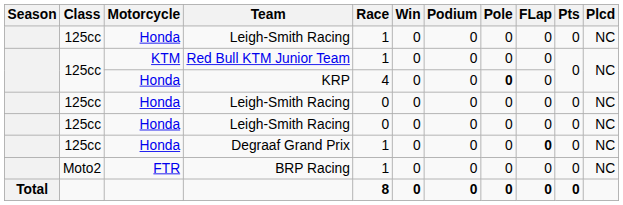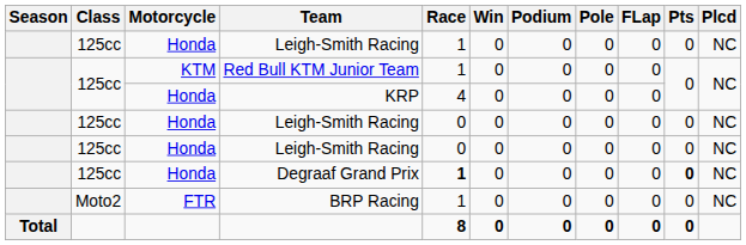KRP | Pole: bold -> normal
Degraaf Grand Prix | Race: normal -> bold
Degraaf Grand Prix | FLap: bold -> normal
Degraaf Grand Prix | Pts: normal -> bold
